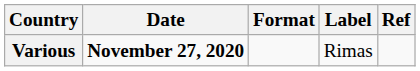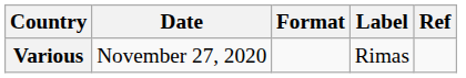Various | Date: bold -> normal
